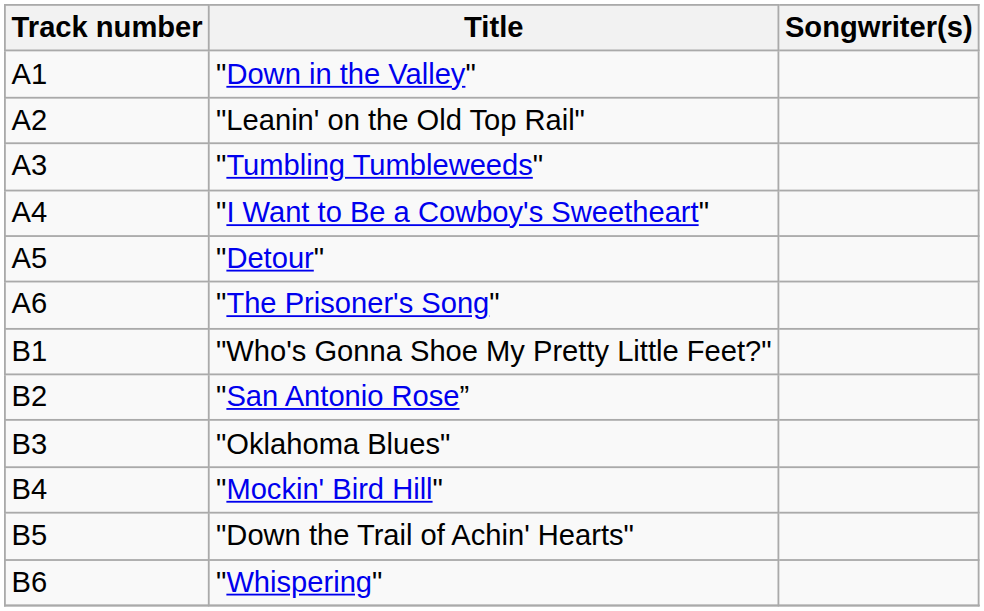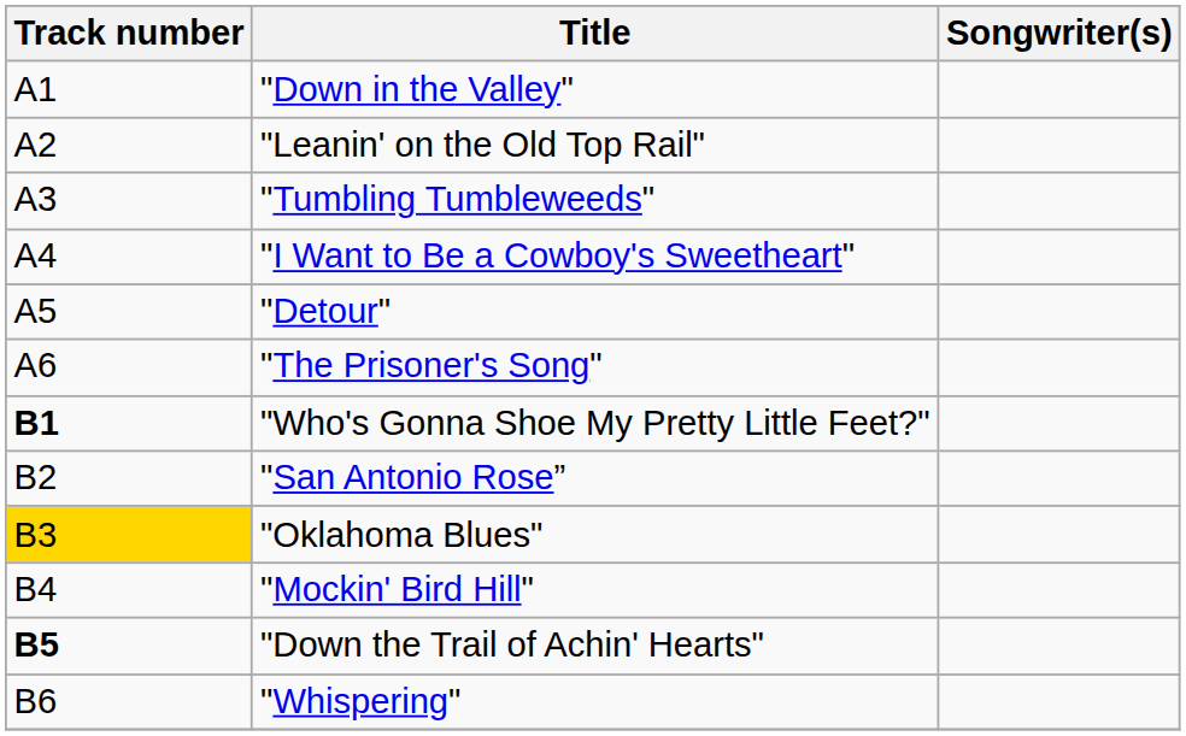"Who's Gonna Shoe My Pretty Little Feet?" | Track number: normal -> bold
"Oklahoma Blues" | Track number: no background -> gold background
"Down the Trail of Achin' Hearts" | Track number: normal -> bold
